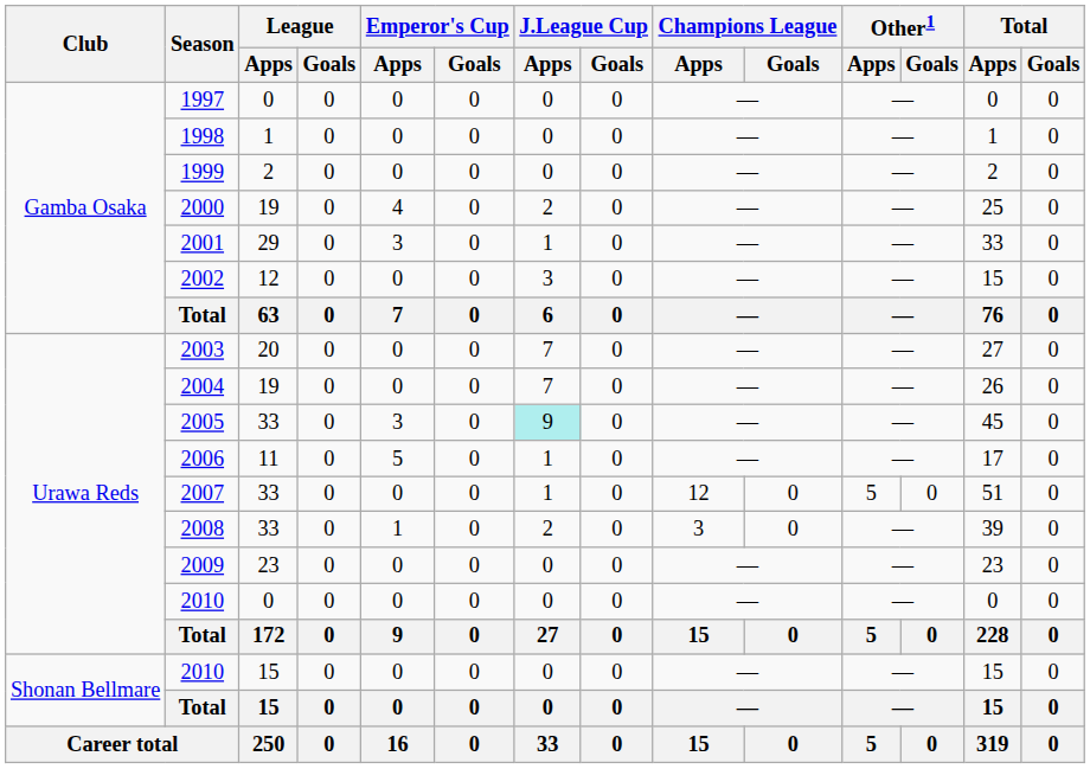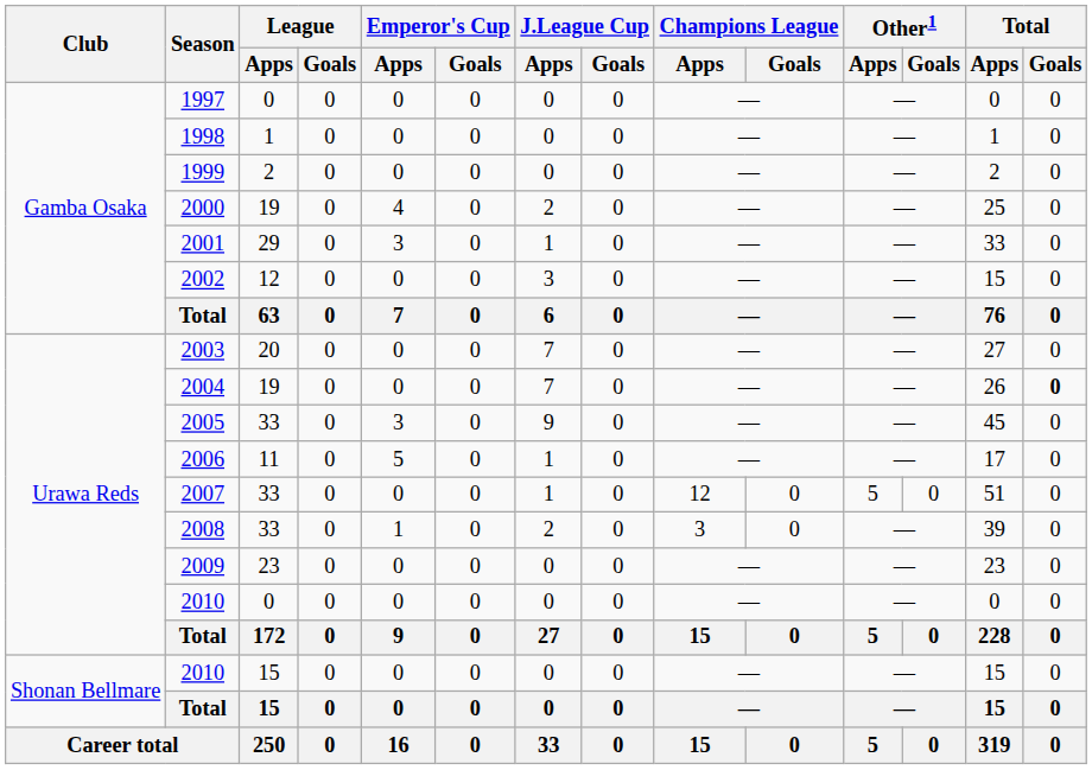2004 | Total / Goals: normal -> bold
2005 | J.League Cup / Apps: paleturquoise background -> no background
